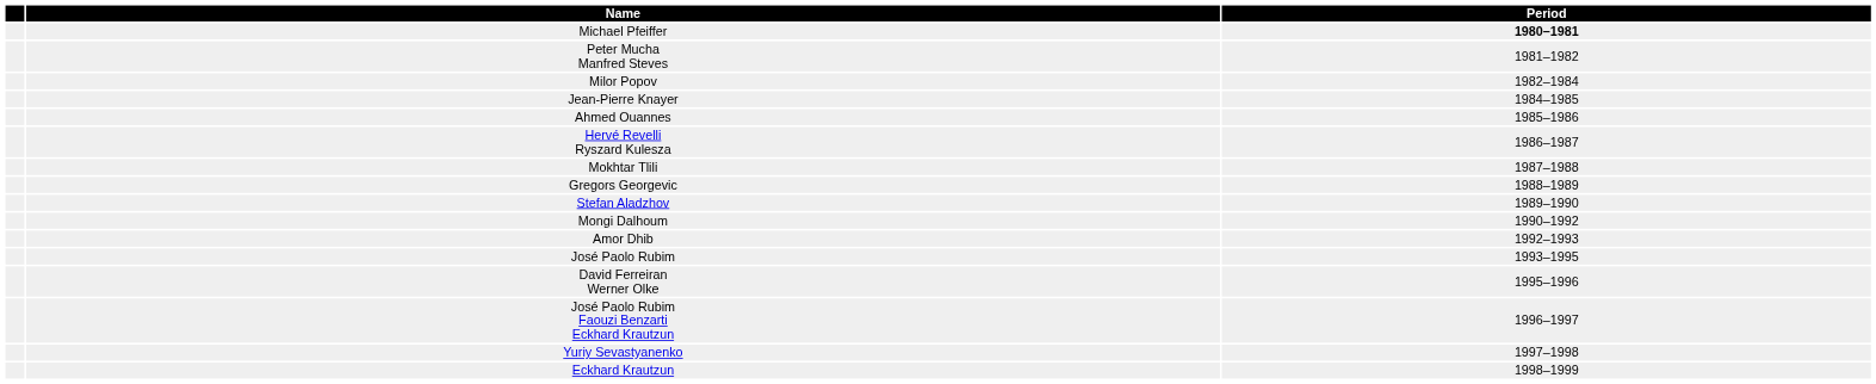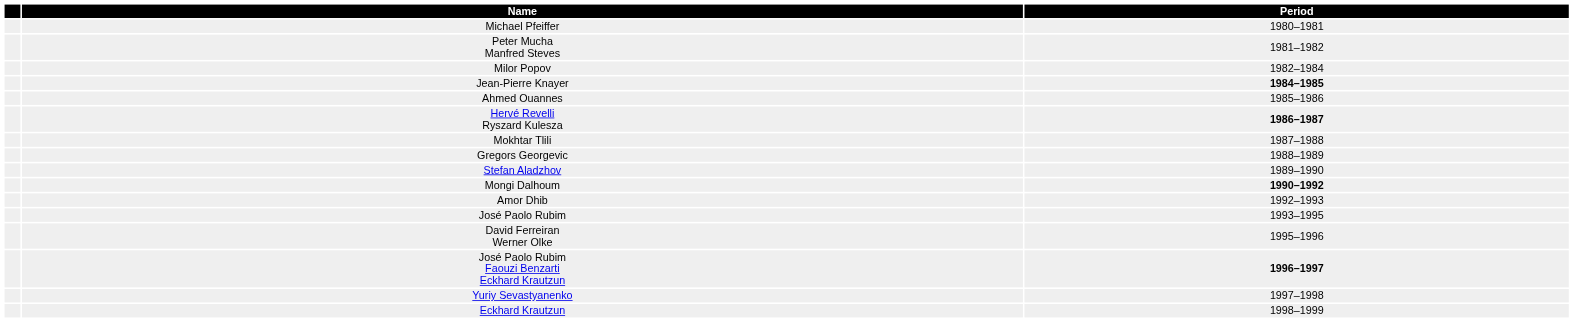Michael Pfeiffer | Period: bold -> normal
Jean-Pierre Knayer | Period: normal -> bold
Hervé Revelli Ryszard Kulesza | Period: normal -> bold
Mongi Dalhoum | Period: normal -> bold
José Paolo Rubim Faouzi Benzarti Eckhard Krautzun | Period: normal -> bold
